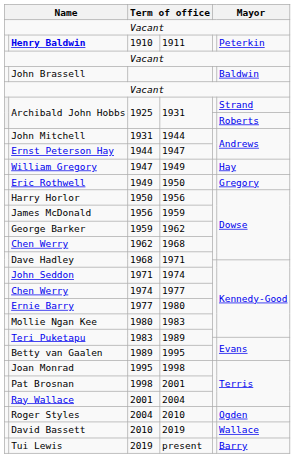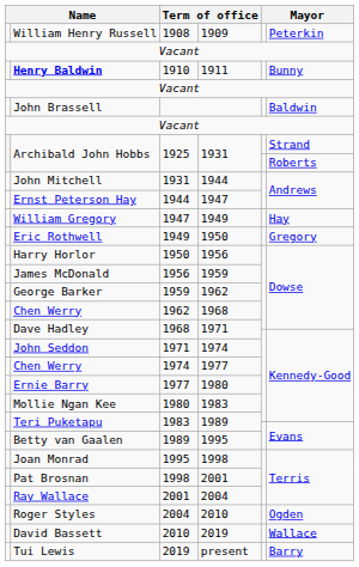+ row: William Henry Russell | 1908 | 1909 | Peterkin
1910 | column 6: Peterkin -> Bunny
